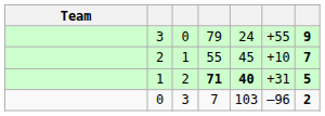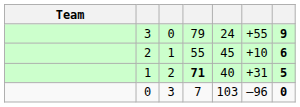row 3 | column 7: 7 -> 6
row 4 | column 5: bold -> normal
row 5 | column 7: 2 -> 0
